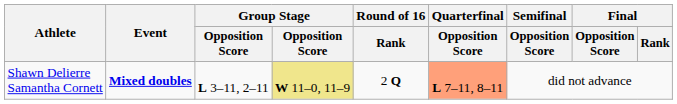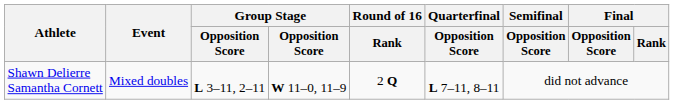Shawn Delierre Samantha Cornett | Event: bold -> normal
Shawn Delierre Samantha Cornett | column 4: khaki background -> no background
Shawn Delierre Samantha Cornett | Quarterfinal / Opposition Score: lightsalmon background -> no background
